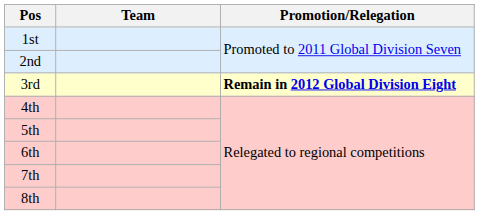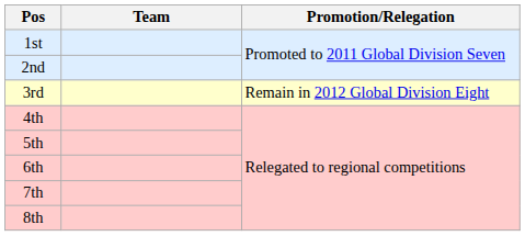3rd | Promotion/Relegation: bold -> normal
